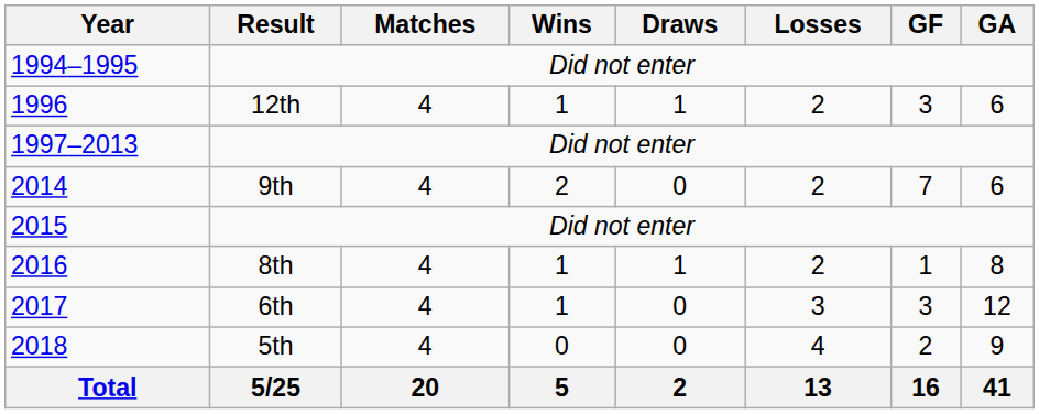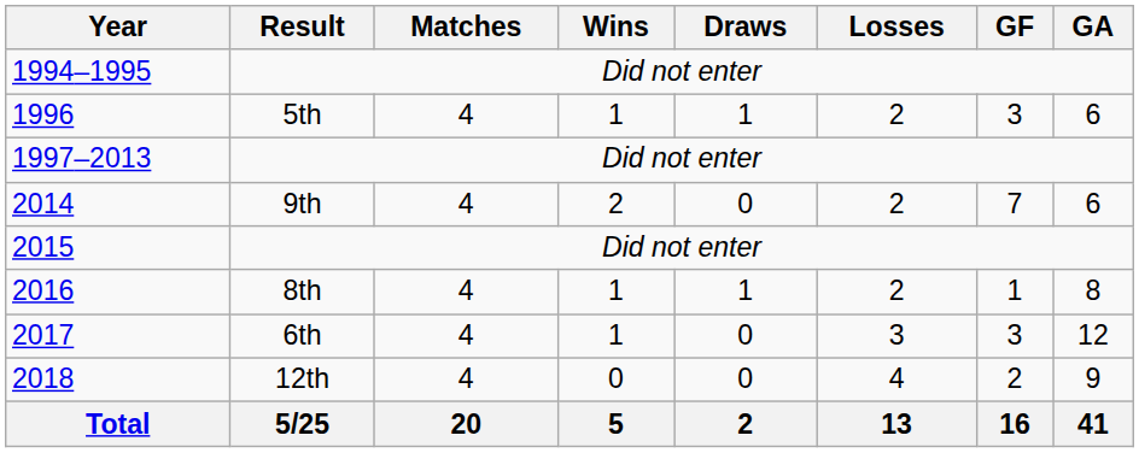1996 | Result: 12th -> 5th
2018 | Result: 5th -> 12th
